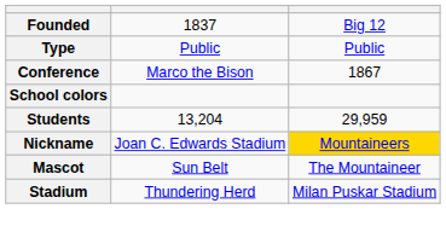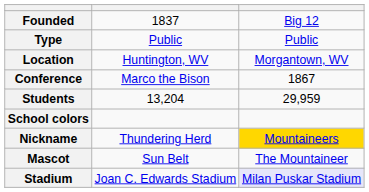+ row: Location | Huntington, WV | Morgantown, WV
rows swapped: Students <-> School colors
Nickname | column 2: Joan C. Edwards Stadium -> Thundering Herd
Stadium | column 2: Thundering Herd -> Joan C. Edwards Stadium
Stadium | column 3: no background -> lavender background
